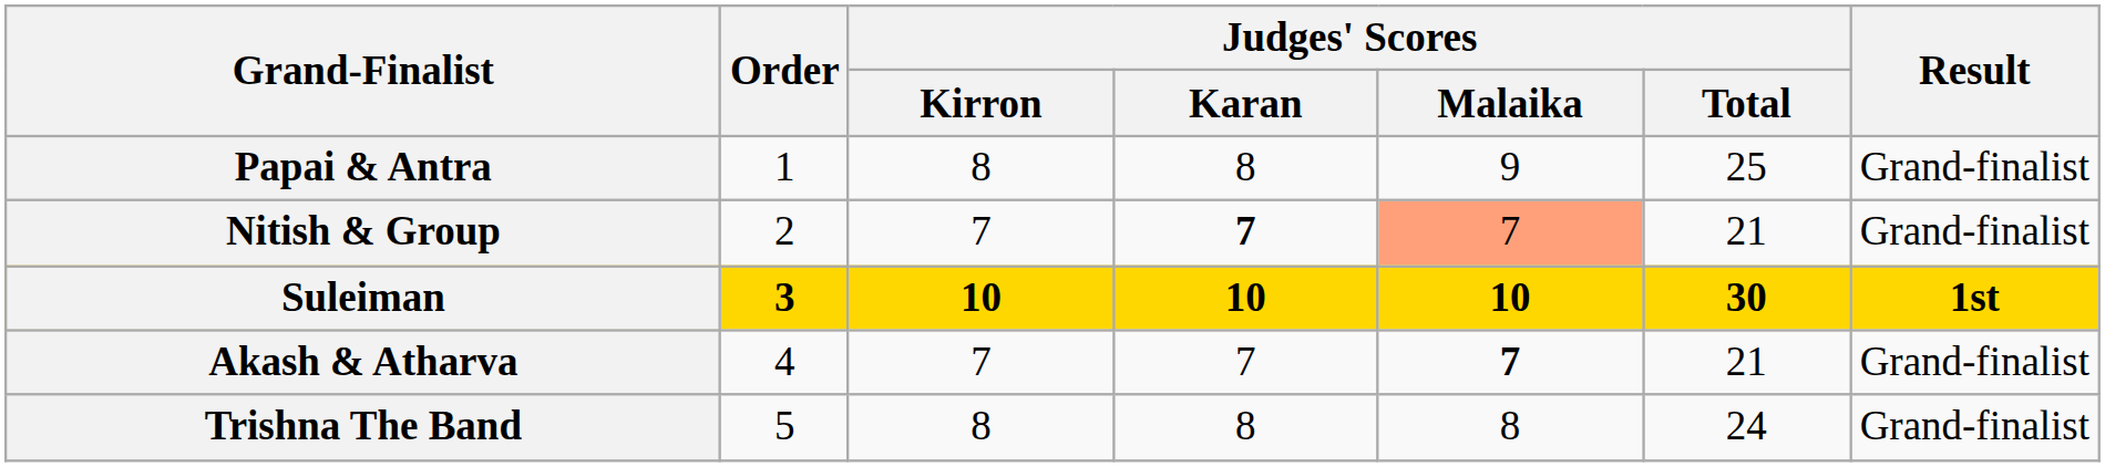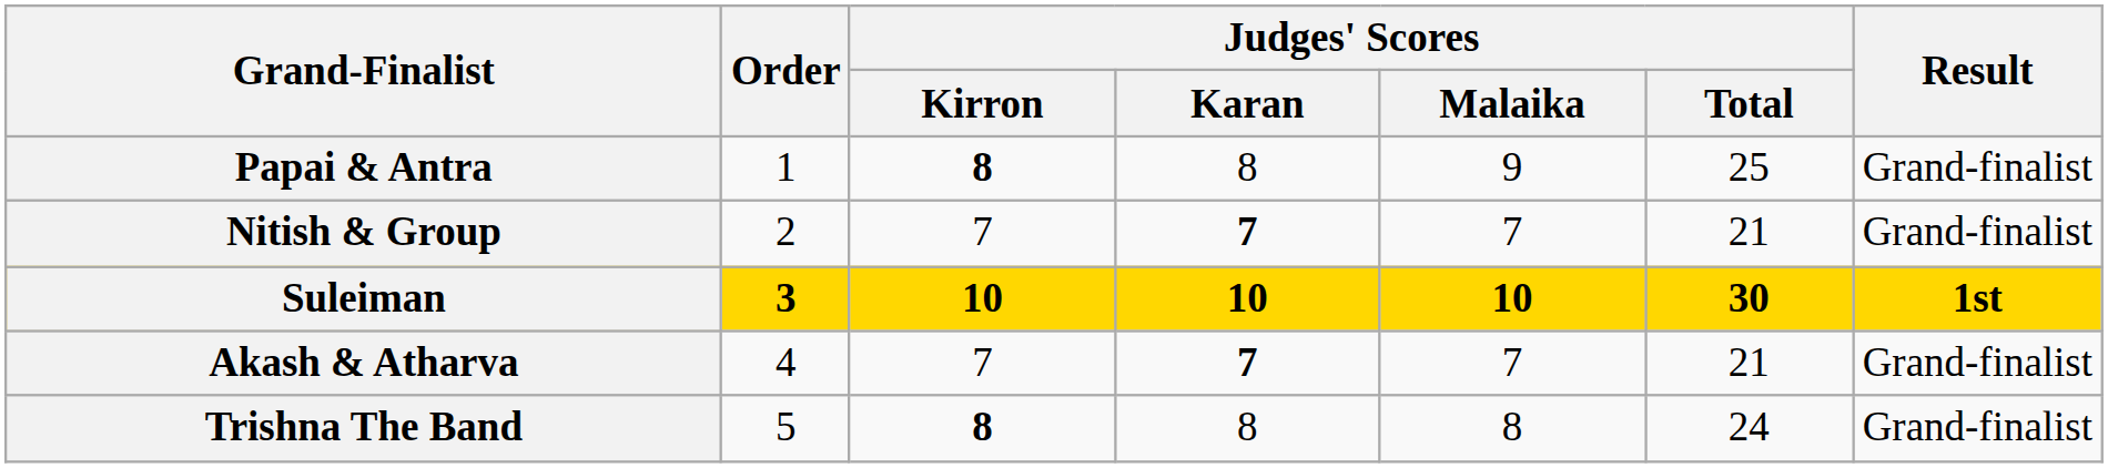Papai & Antra | Judges' Scores / Kirron: normal -> bold
Nitish & Group | Judges' Scores / Malaika: lightsalmon background -> no background
Akash & Atharva | Judges' Scores / Karan: normal -> bold
Akash & Atharva | Judges' Scores / Malaika: bold -> normal
Trishna The Band | Judges' Scores / Kirron: normal -> bold
